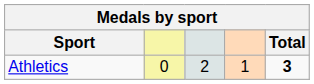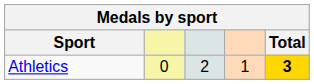Athletics | Total: no background -> gold background
